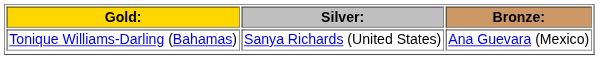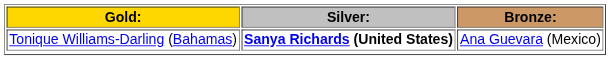Tonique Williams-Darling (Bahamas) | Silver:: normal -> bold
